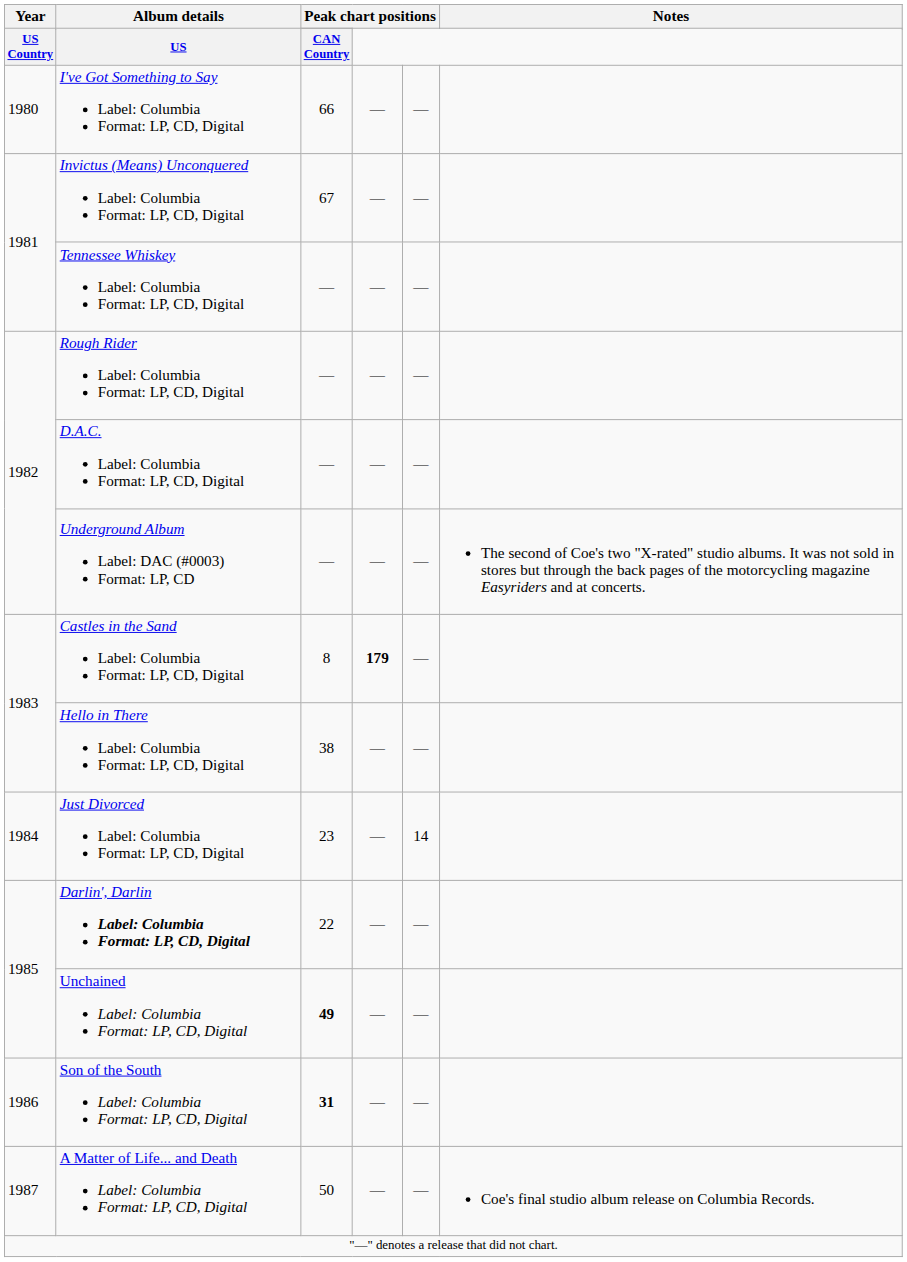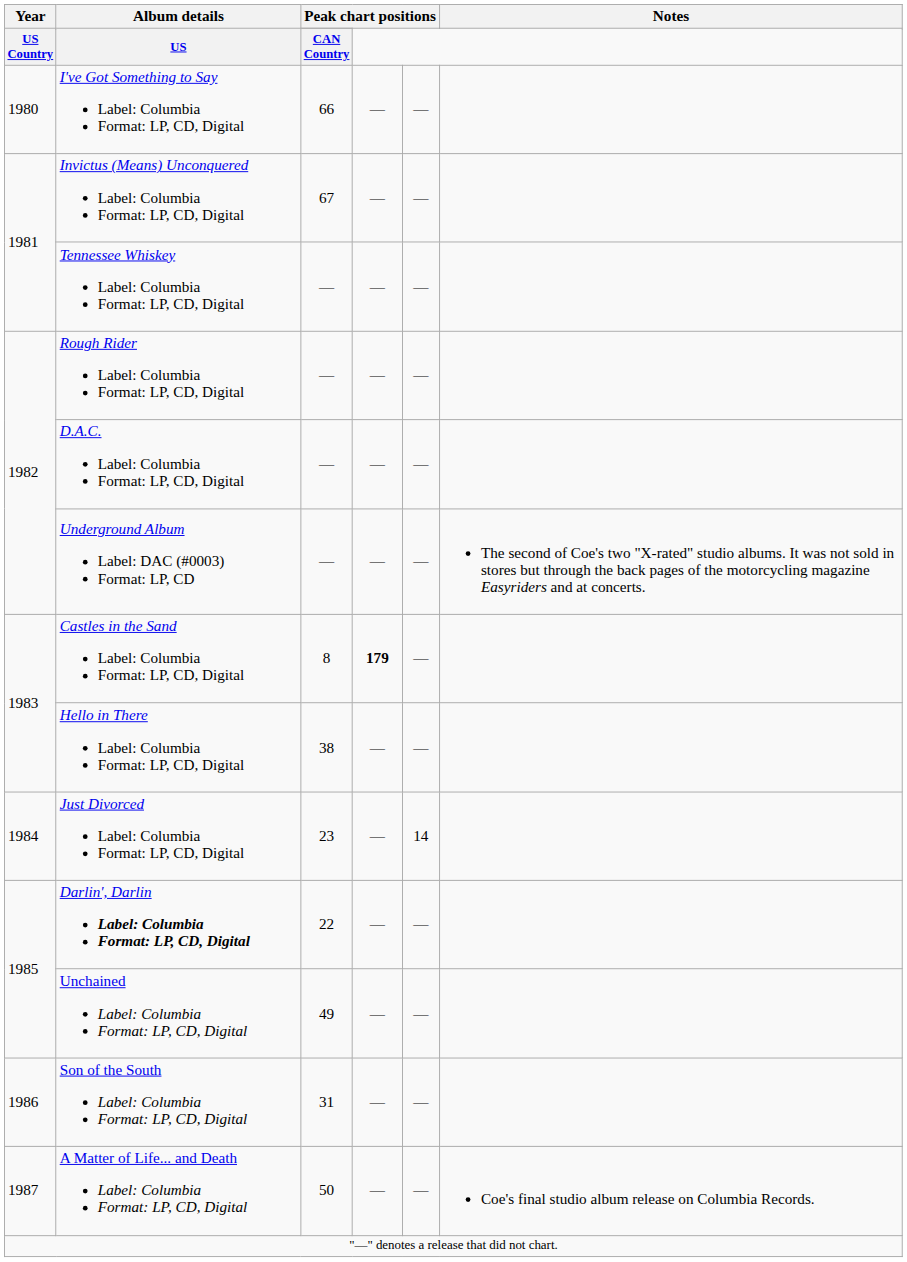Unchained Label: Columbia Format: LP, CD, Digital | column 3: bold -> normal
Son of the South Label: Columbia Format: LP, CD, Digital | column 3: bold -> normal
